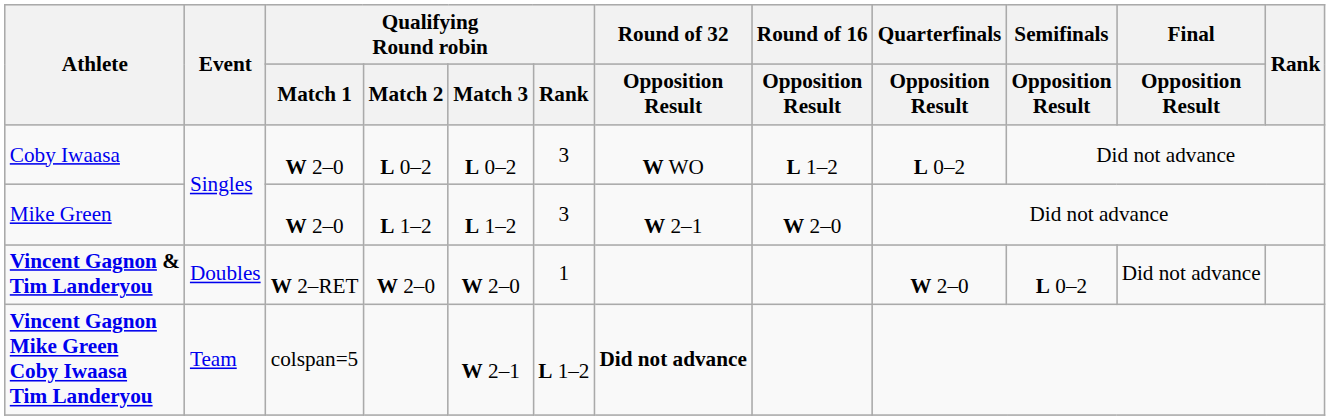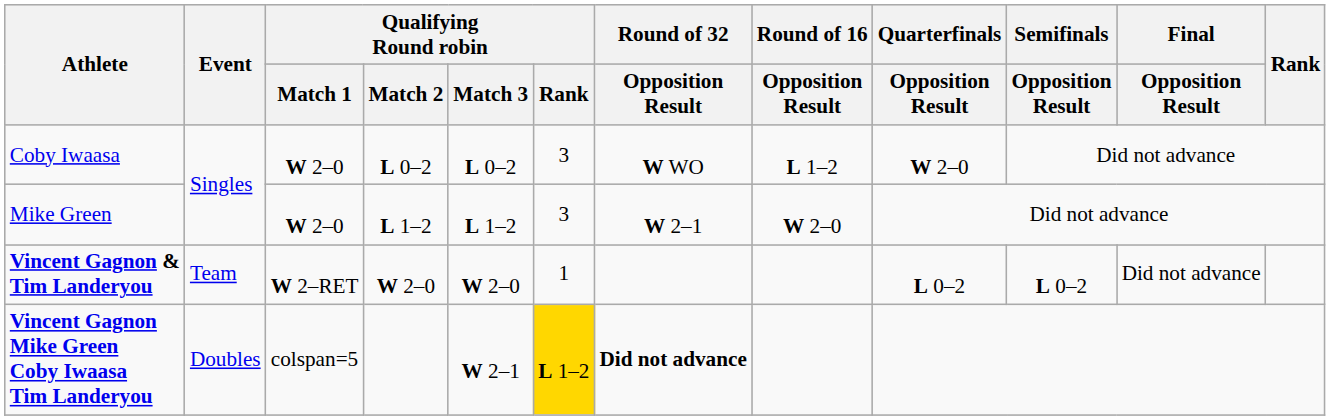Coby Iwaasa | Quarterfinals / Opposition Result: L 0–2 -> W 2–0
Vincent Gagnon & Tim Landeryou | Event: Doubles -> Team
Vincent Gagnon & Tim Landeryou | Quarterfinals / Opposition Result: W 2–0 -> L 0–2
Vincent Gagnon Mike Green Coby Iwaasa Tim Landeryou | Event: Team -> Doubles
Vincent Gagnon Mike Green Coby Iwaasa Tim Landeryou | Qualifying Round robin / Rank: no background -> gold background
